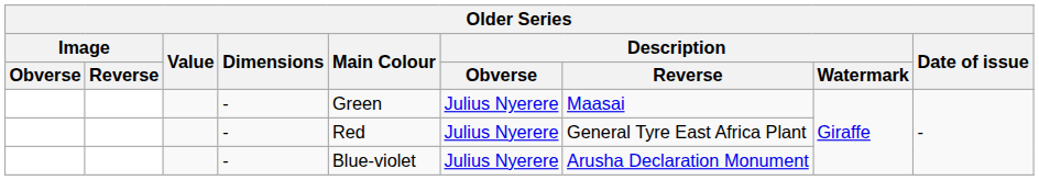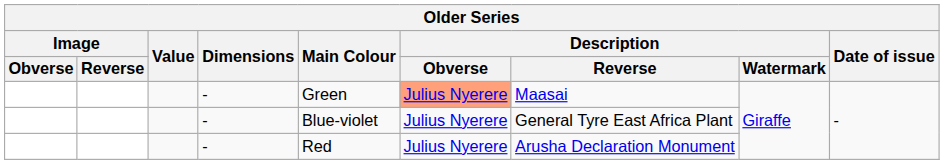row 4 | Description / Obverse: no background -> lightsalmon background
row 5 | Main Colour: Red -> Blue-violet
row 6 | Main Colour: Blue-violet -> Red
